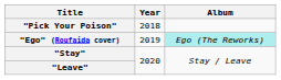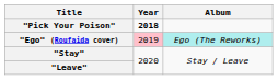"Pick Your Poison" | Year: normal -> bold
"Ego" (Roufaida cover) | Year: no background -> pink background
